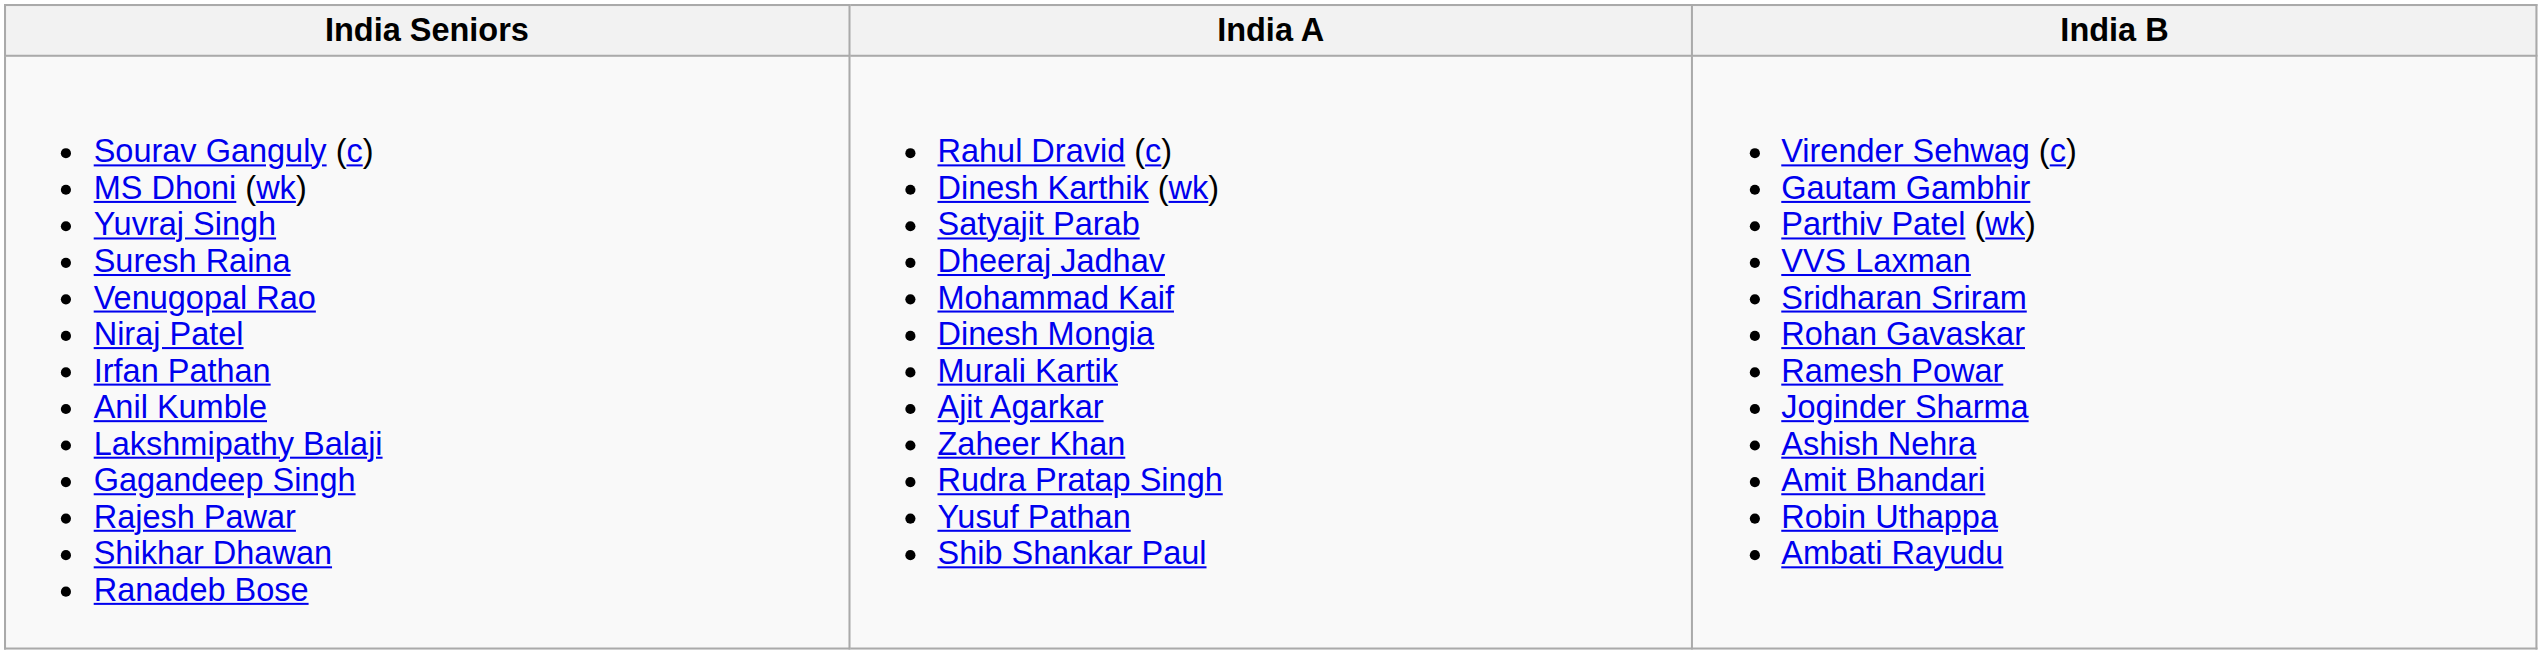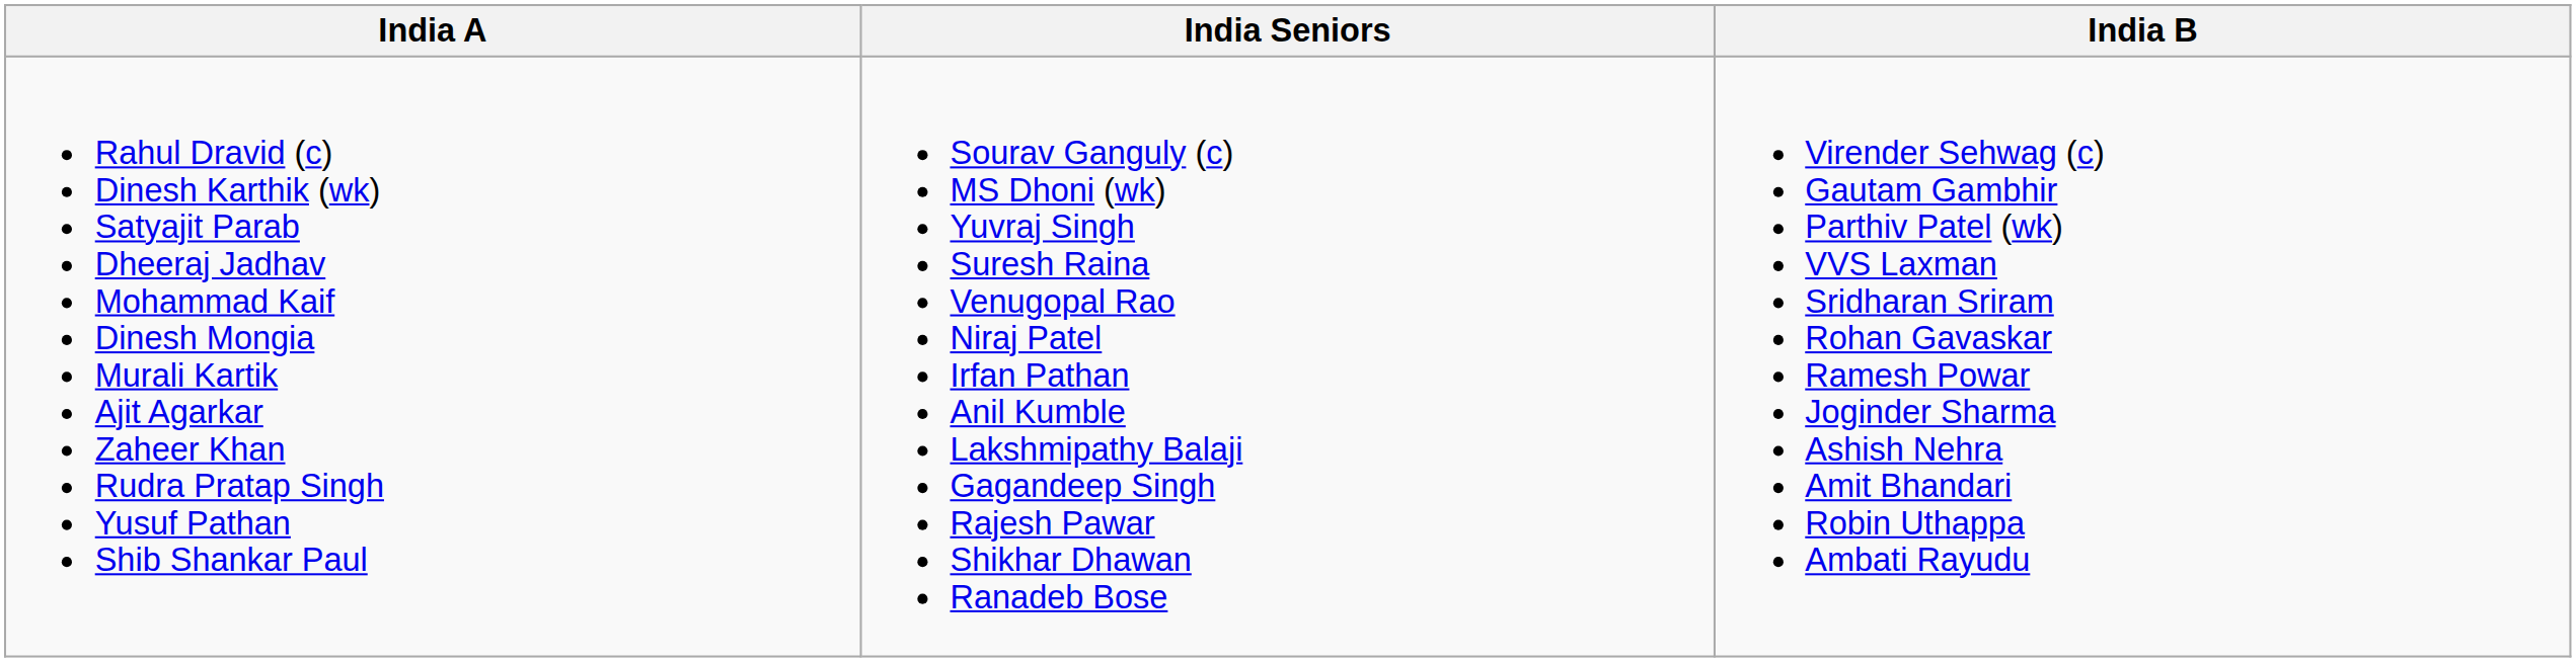columns swapped: India Seniors <-> India A
